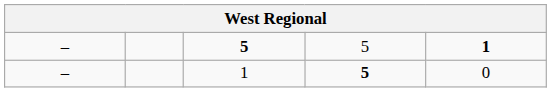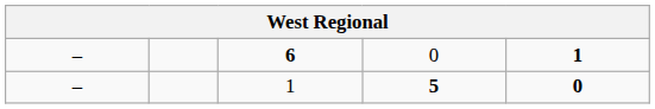row 2 | column 3: 5 -> 6
row 2 | column 4: 5 -> 0
row 3 | column 5: normal -> bold
